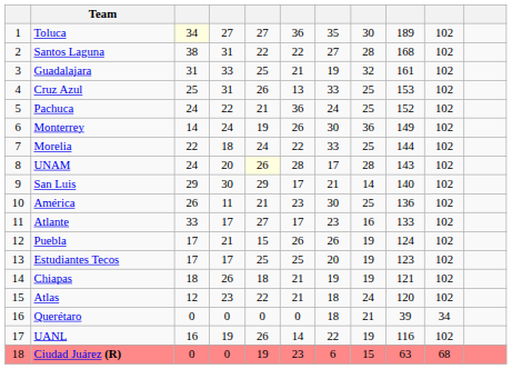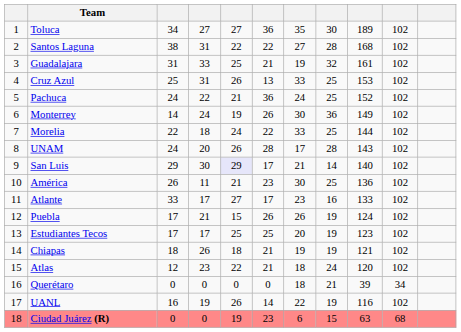Toluca | column 3: lightyellow background -> no background
UNAM | column 5: lightyellow background -> no background
San Luis | column 5: no background -> lavender background
